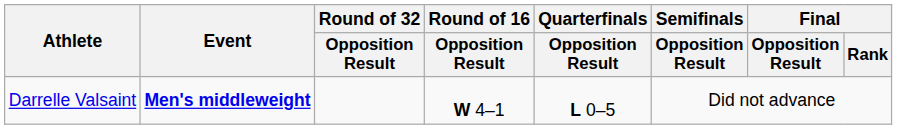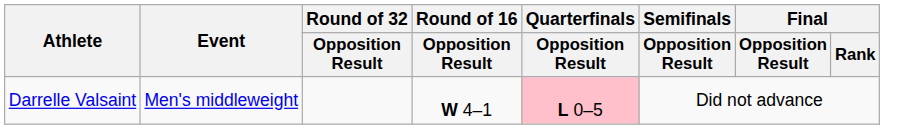Darrelle Valsaint | Event: bold -> normal
Darrelle Valsaint | Quarterfinals / Opposition Result: no background -> pink background
